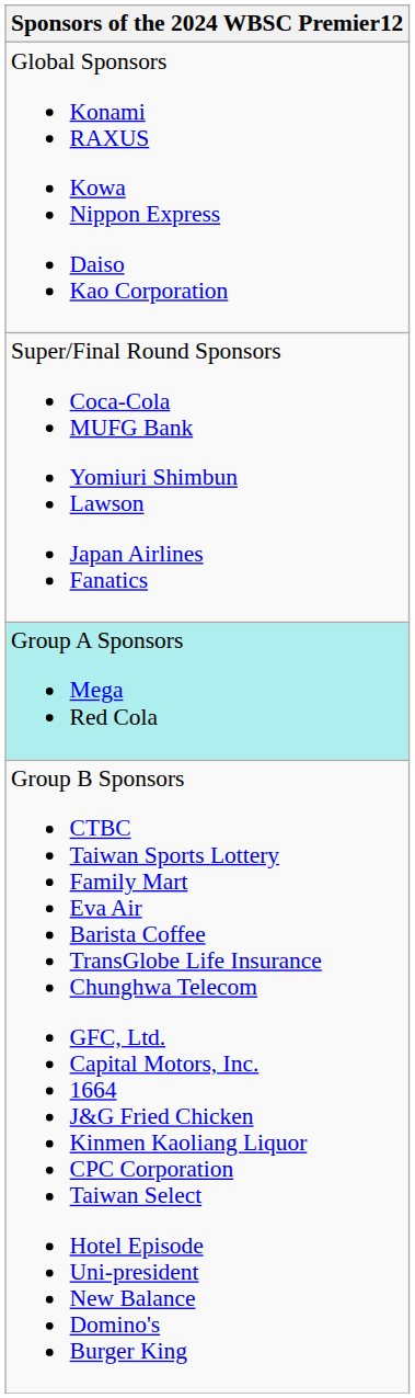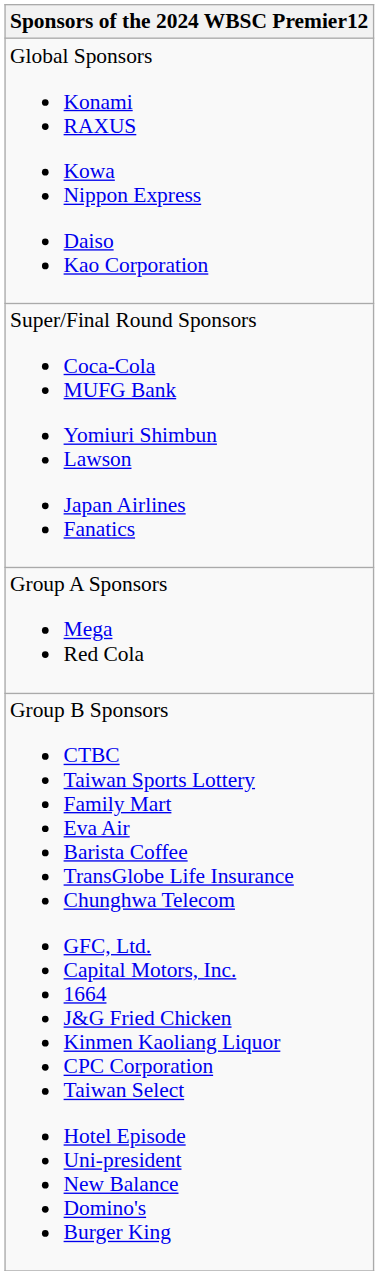row 4 | column 1: paleturquoise background -> no background
